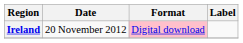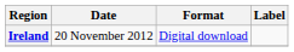Ireland | Format: pink background -> no background
